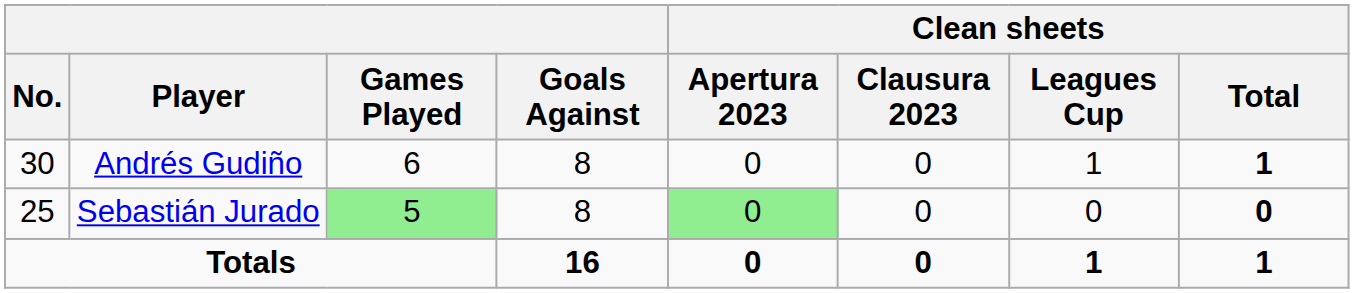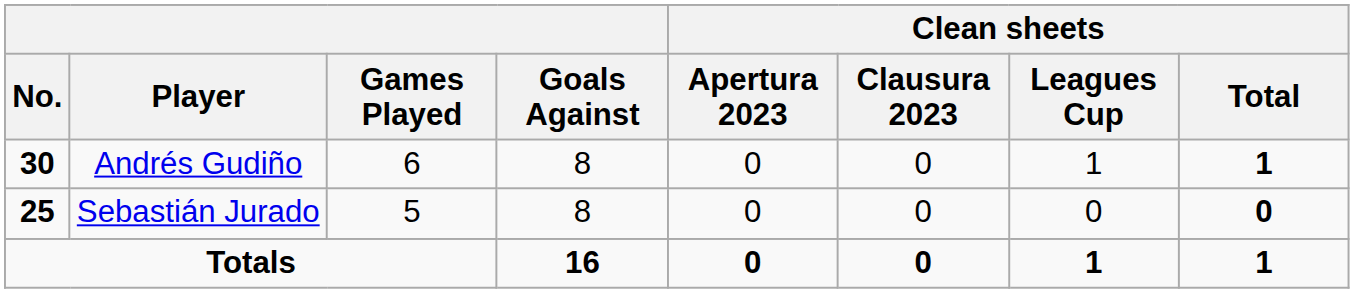Andrés Gudiño | No.: normal -> bold
Sebastián Jurado | No.: normal -> bold
Sebastián Jurado | Games Played: lightgreen background -> no background
Sebastián Jurado | Clean sheets / Apertura 2023: lightgreen background -> no background
